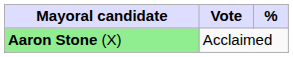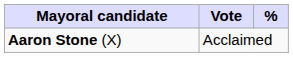Aaron Stone (X) | Mayoral candidate: lightgreen background -> no background
